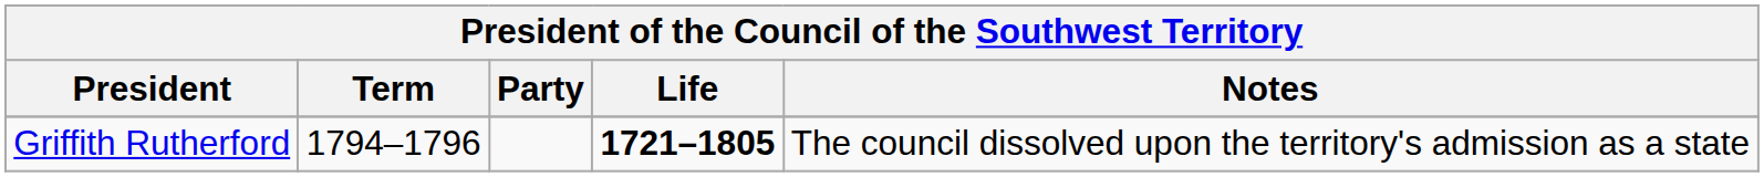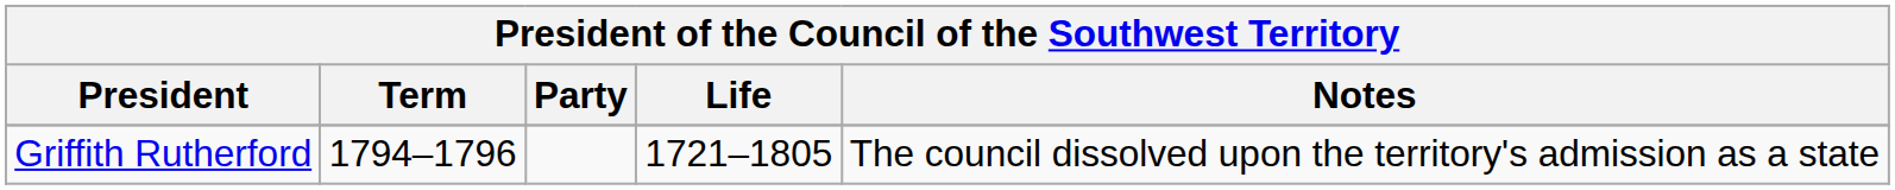Griffith Rutherford | Life: bold -> normal
